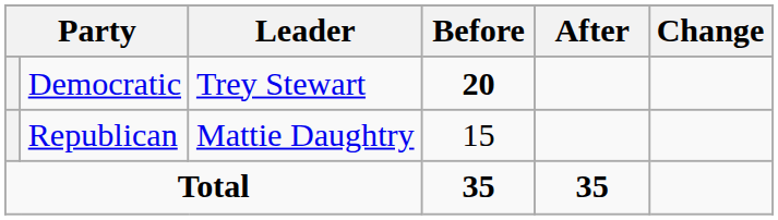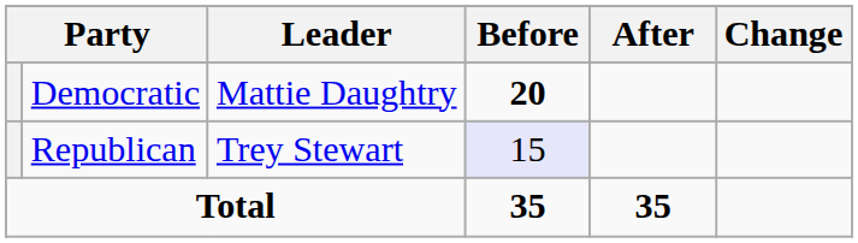Democratic | Leader: Trey Stewart -> Mattie Daughtry
Republican | Leader: Mattie Daughtry -> Trey Stewart
Republican | Before: no background -> lavender background
